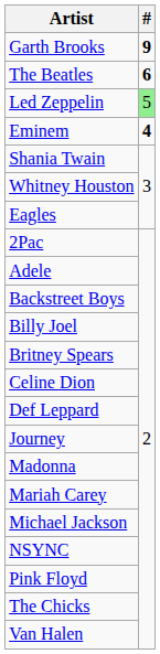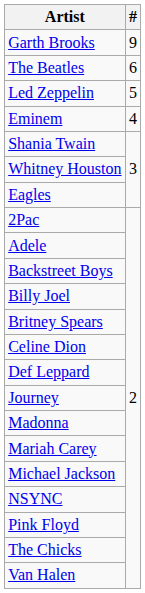Garth Brooks | #: bold -> normal
The Beatles | #: bold -> normal
Led Zeppelin | #: lightgreen background -> no background
Eminem | #: bold -> normal
